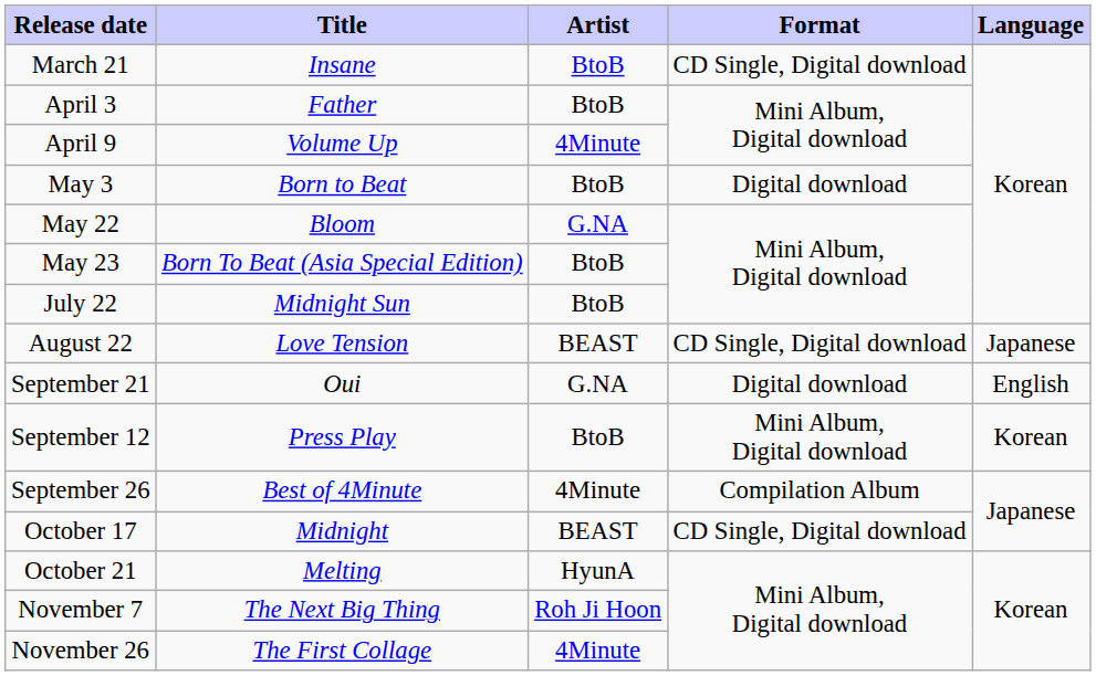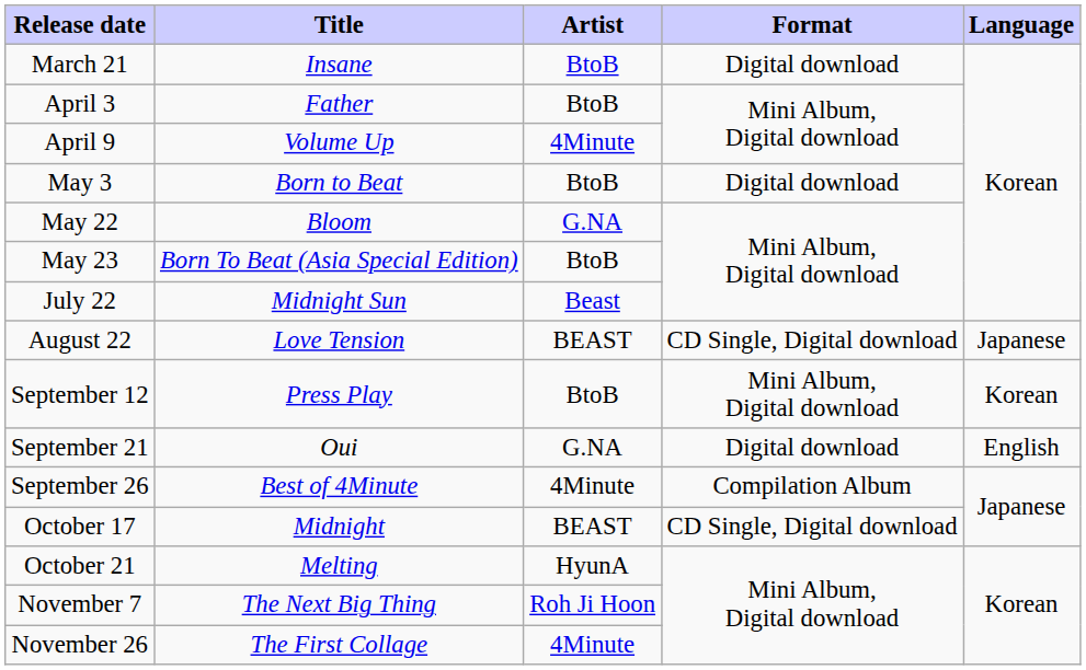March 21 | Format: CD Single, Digital download -> Digital download
July 22 | Artist: BtoB -> Beast
rows swapped: September 12 <-> September 21
